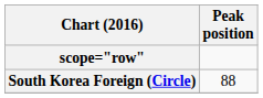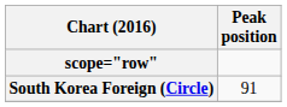South Korea Foreign (Circle) | Peak position: 88 -> 91
